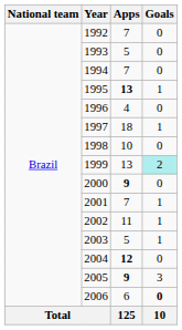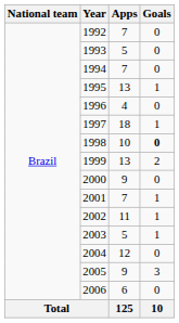1995 | Apps: bold -> normal
1998 | Goals: normal -> bold
1999 | Goals: paleturquoise background -> no background
2000 | Apps: bold -> normal
2004 | Apps: bold -> normal
2005 | Apps: bold -> normal
2006 | Goals: bold -> normal
